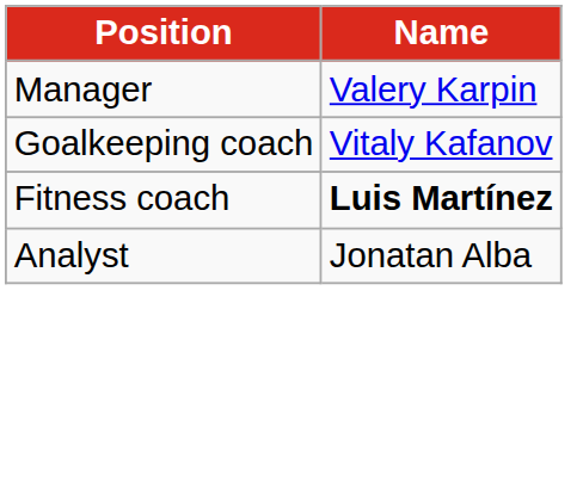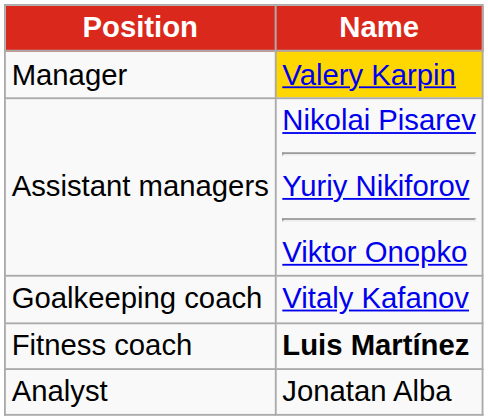Manager | Name: no background -> gold background
+ row: Assistant managers | Nikolai Pisarev Yuriy Nikiforov Viktor Onopko
